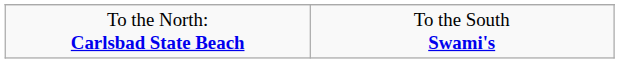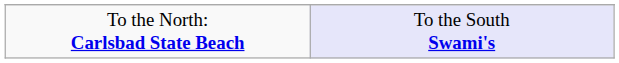To the North: Carlsbad State Beach | column 2: no background -> lavender background
